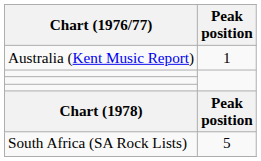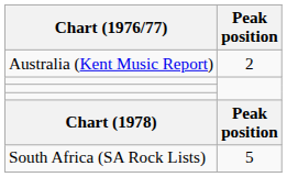row 2 | Peak position: 1 -> 2
